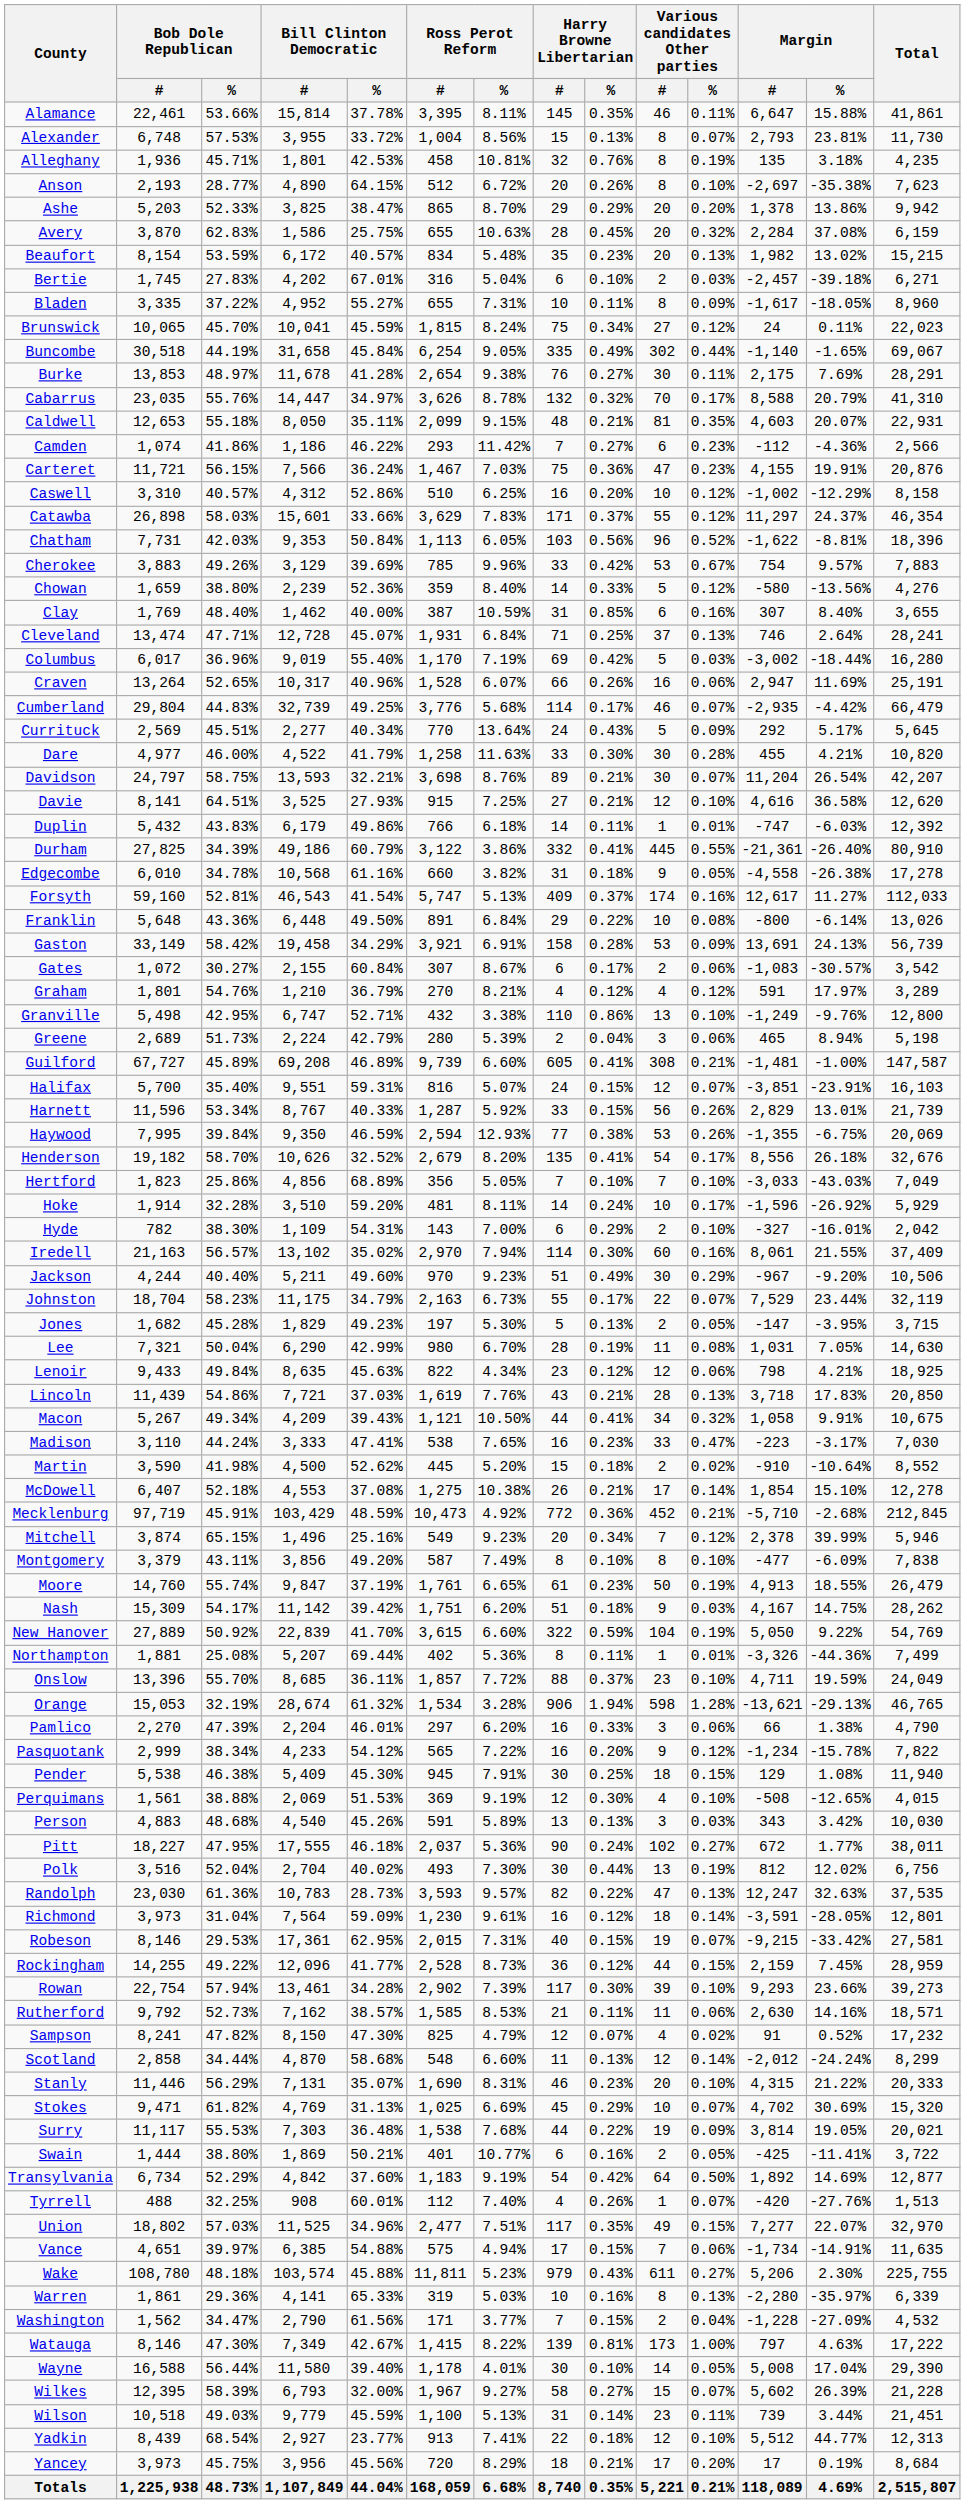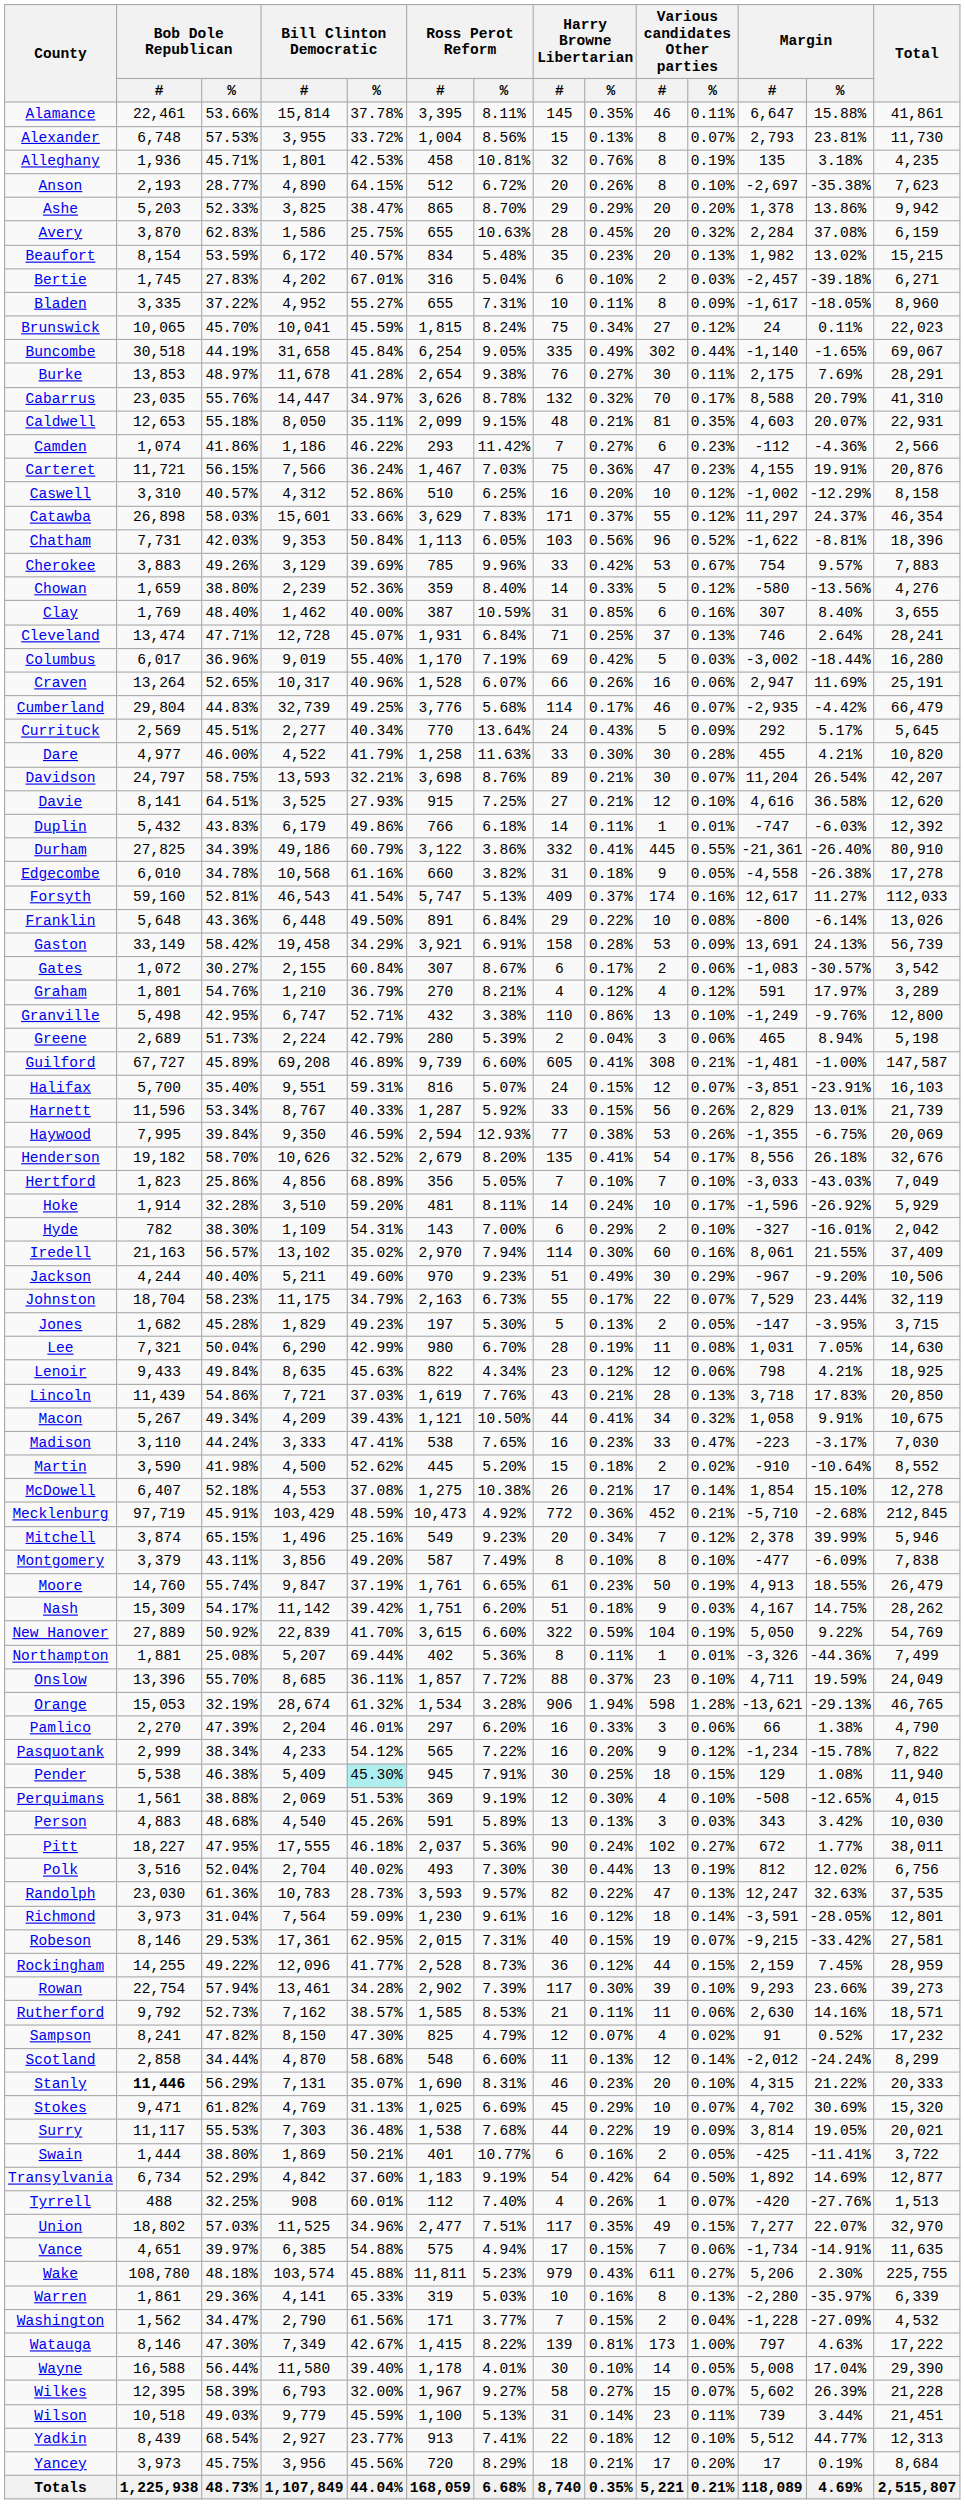Pender | Bill Clinton Democratic / %: no background -> paleturquoise background
Stanly | Bob Dole Republican / #: normal -> bold
